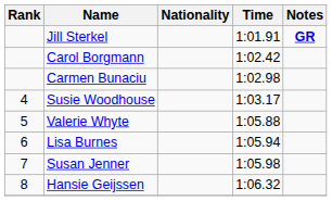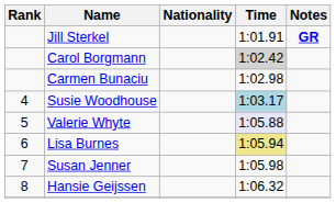Carol Borgmann | Time: no background -> lightgrey background
Susie Woodhouse | Time: no background -> lightblue background
Valerie Whyte | Time: no background -> lavender background
Lisa Burnes | Time: no background -> khaki background
